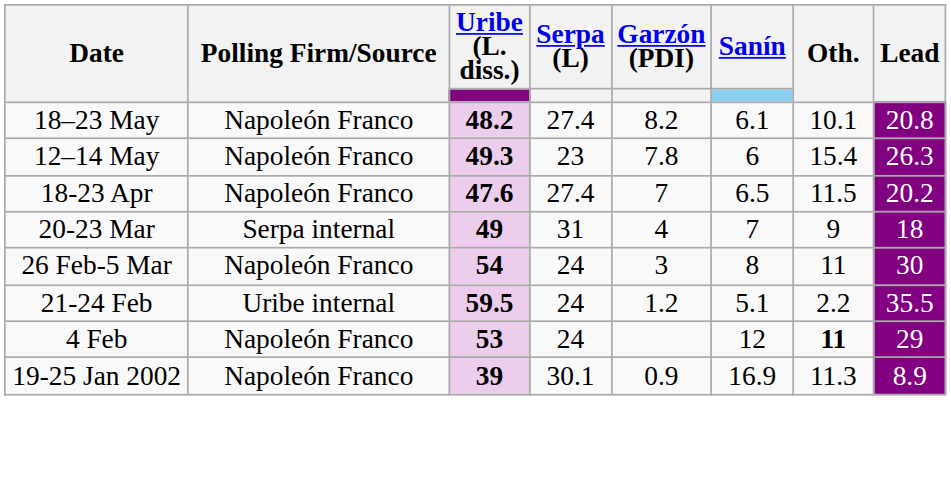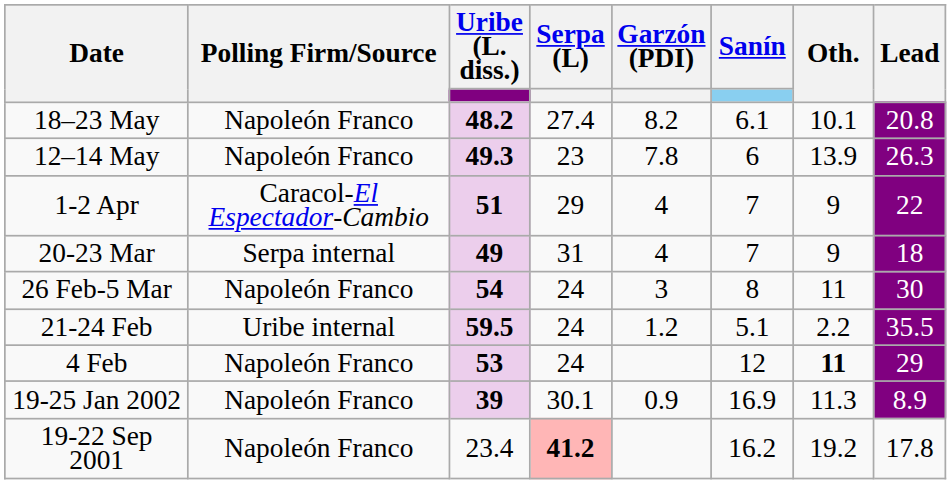12–14 May | Oth.: 15.4 -> 13.9
- row: 18-23 Apr | Napoleón Franco | 47.6 | 27.4 | 7 | 6.5 | 11.5 | 20.2
+ row: 1-2 Apr | Caracol-El Espectador-Cambio | 51 | 29 | 4 | 7 | 9 | 22
+ row: 19-22 Sep 2001 | Napoleón Franco | 23.4 | 41.2 | 16.2 | 19.2 | 17.8
